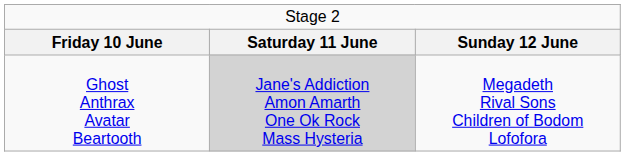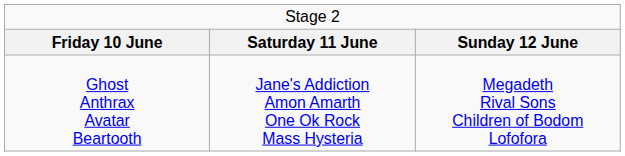Ghost Anthrax Avatar Beartooth | column 2: lightgrey background -> no background
